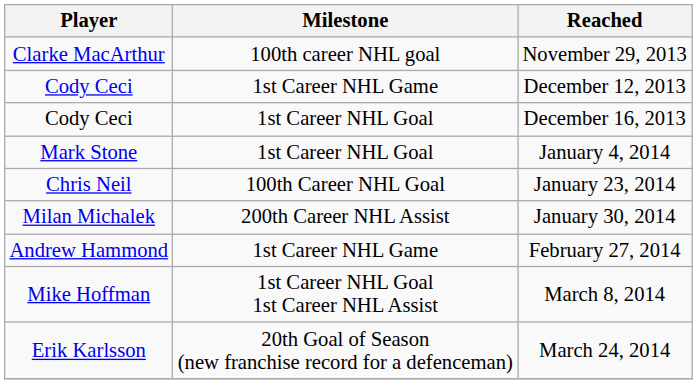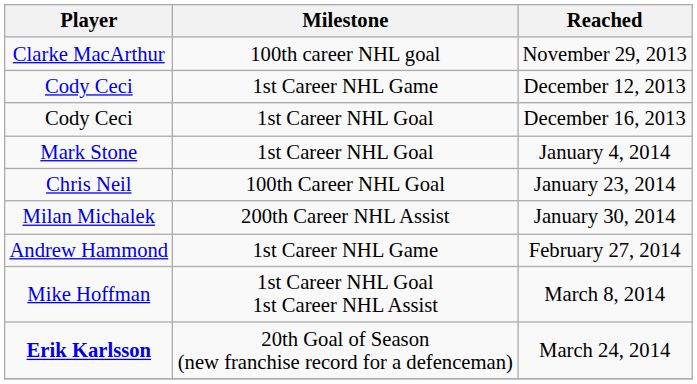March 24, 2014 | Player: normal -> bold
